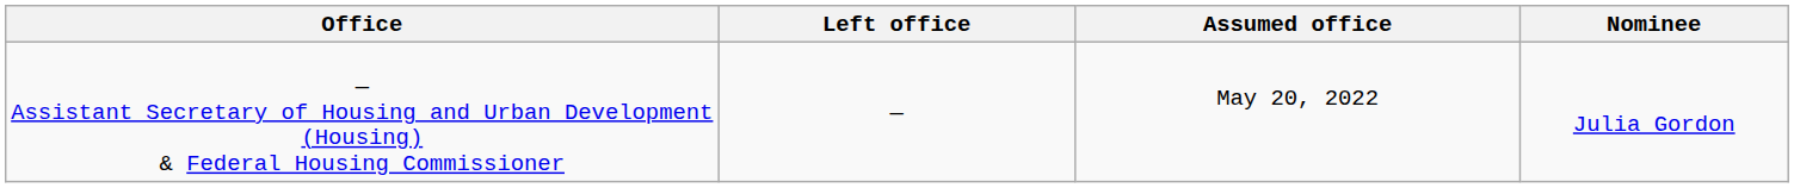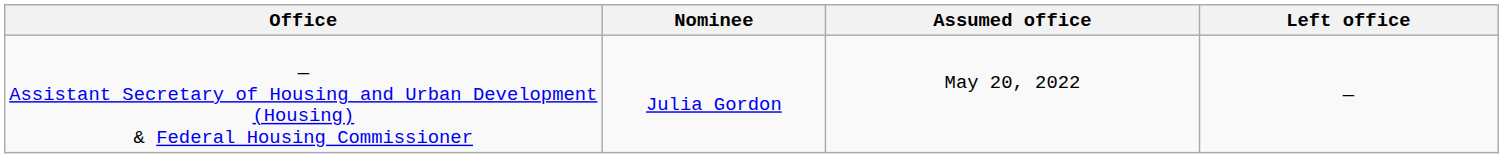columns swapped: Nominee <-> Left office
